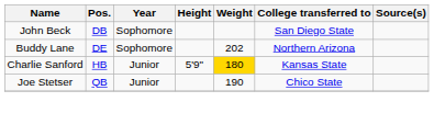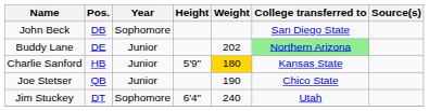Buddy Lane | Year: Sophomore -> Junior
Buddy Lane | College transferred to: no background -> lightgreen background
+ row: Jim Stuckey | DT | Sophomore | 6'4" | 240 | Utah
